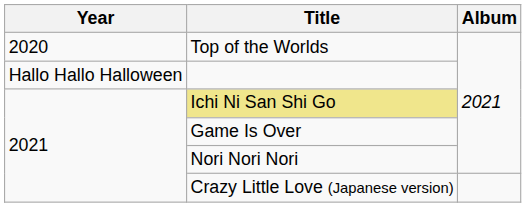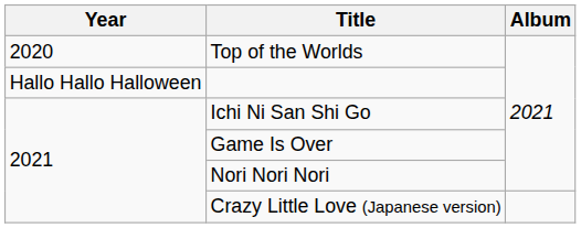Ichi Ni San Shi Go | Title: khaki background -> no background
